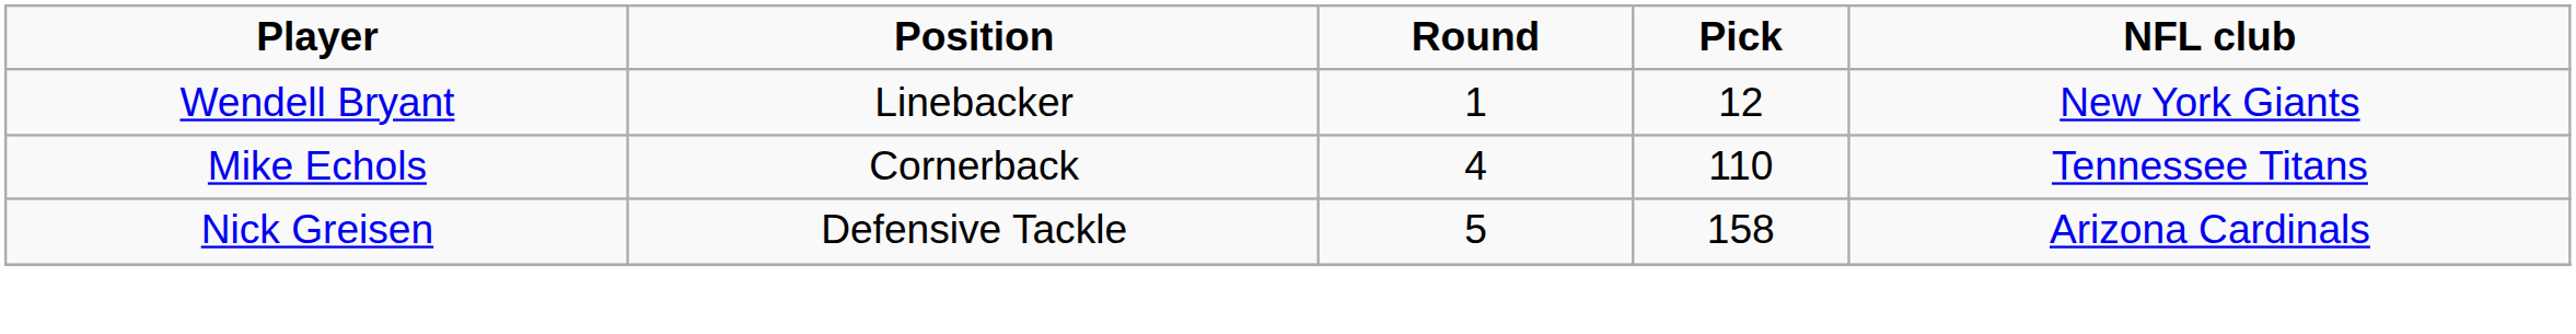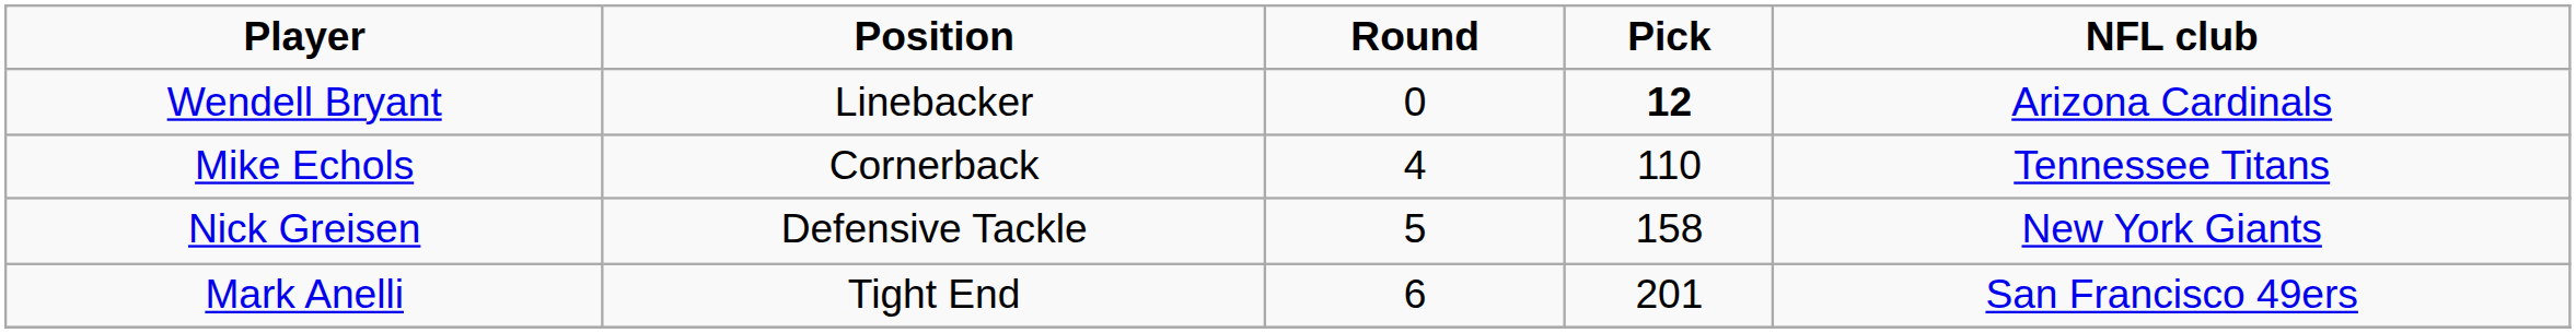Wendell Bryant | Round: 1 -> 0
Wendell Bryant | Pick: normal -> bold
Wendell Bryant | NFL club: New York Giants -> Arizona Cardinals
Nick Greisen | NFL club: Arizona Cardinals -> New York Giants
+ row: Mark Anelli | Tight End | 6 | 201 | San Francisco 49ers
